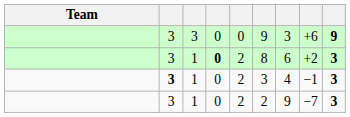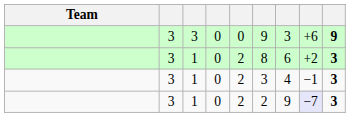row 3 | column 4: bold -> normal
row 4 | column 2: bold -> normal
row 5 | column 8: no background -> lavender background
